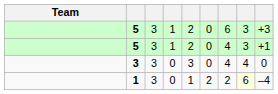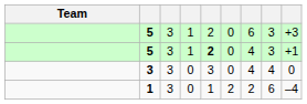row 3 | column 5: normal -> bold
row 5 | column 8: lightyellow background -> no background
